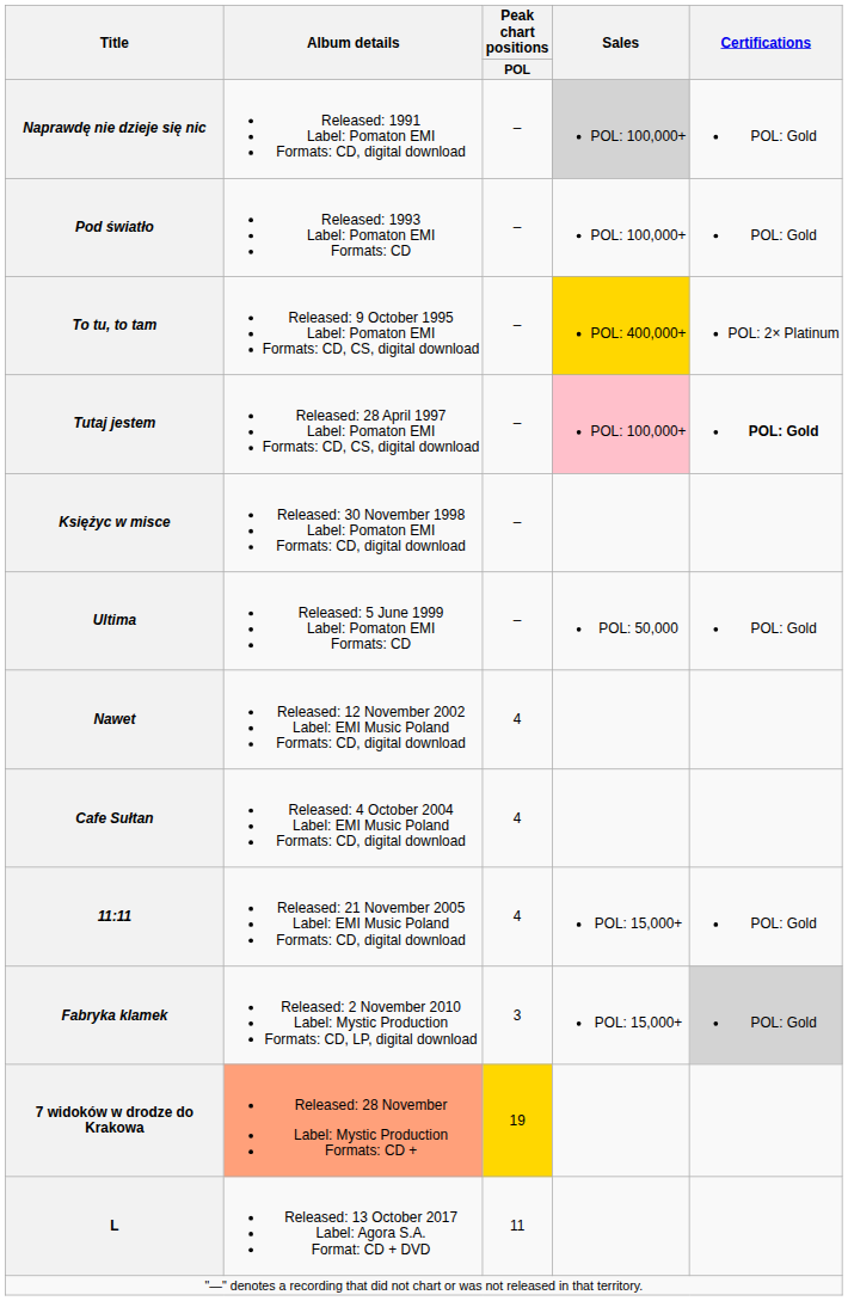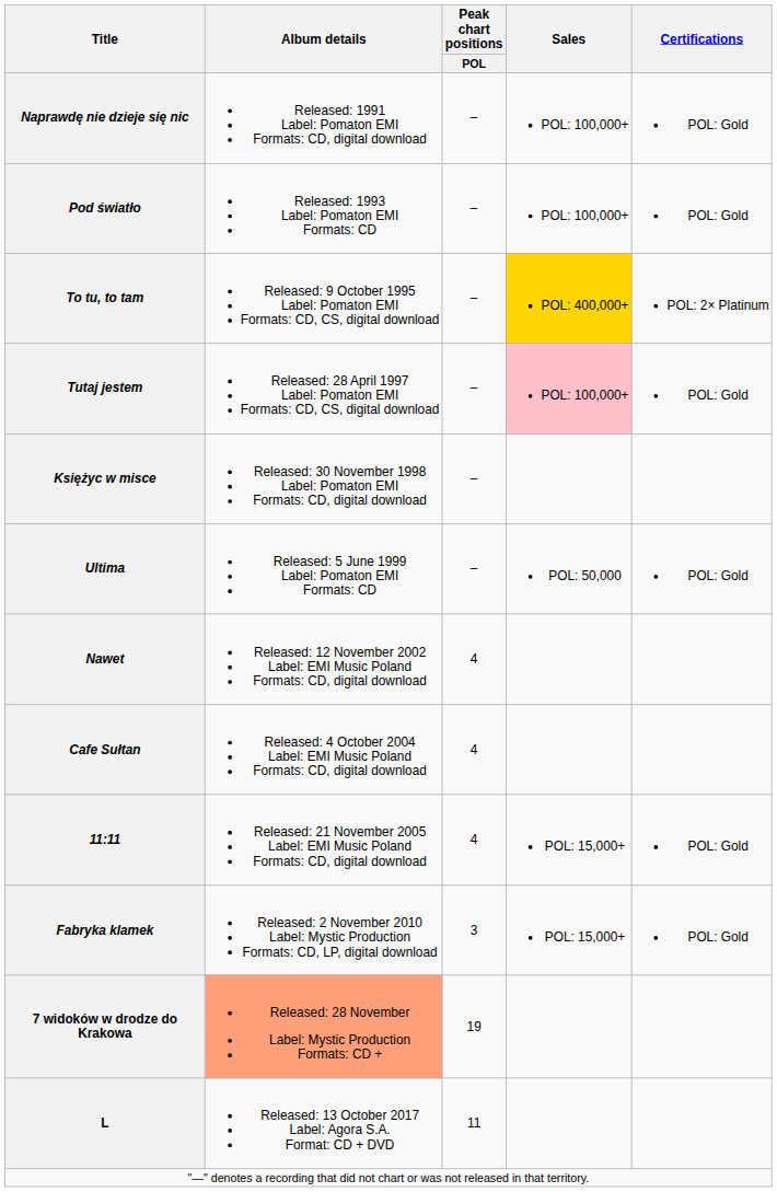Naprawdę nie dzieje się nic | Sales: lightgrey background -> no background
Tutaj jestem | Certifications: bold -> normal
Fabryka klamek | Certifications: lightgrey background -> no background
7 widoków w drodze do Krakowa | Peak chart positions / POL: gold background -> no background
